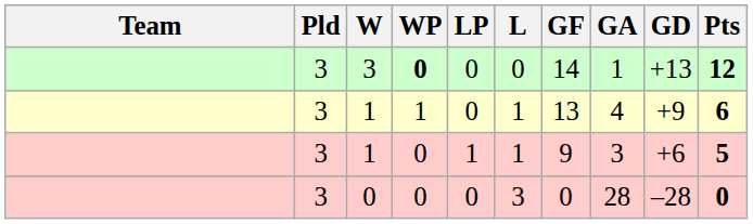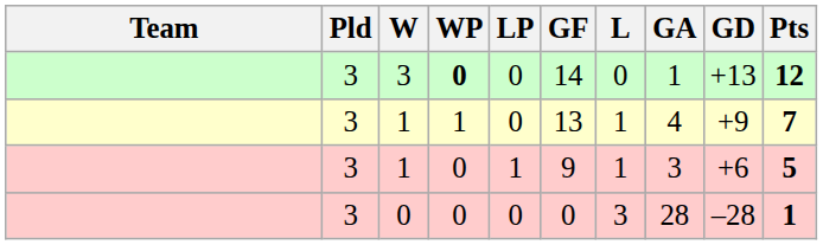columns swapped: L <-> GF
row 3 | Pts: 6 -> 7
row 5 | Pts: 0 -> 1
